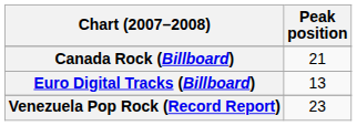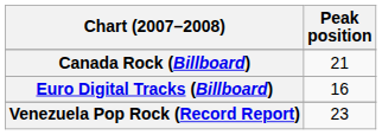Euro Digital Tracks (Billboard) | Peak position: 13 -> 16
